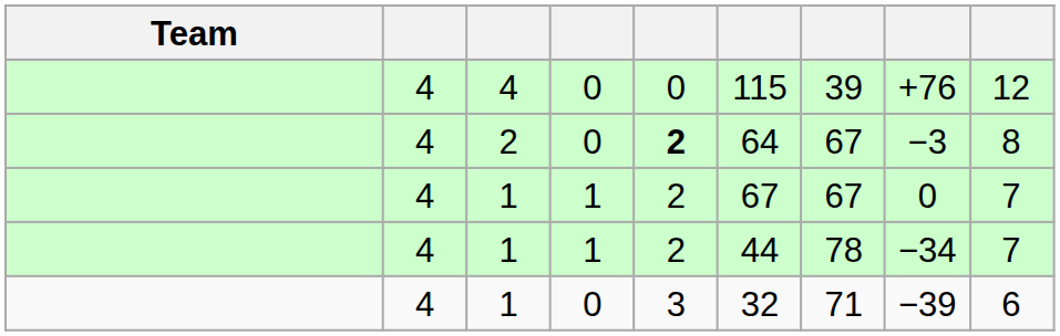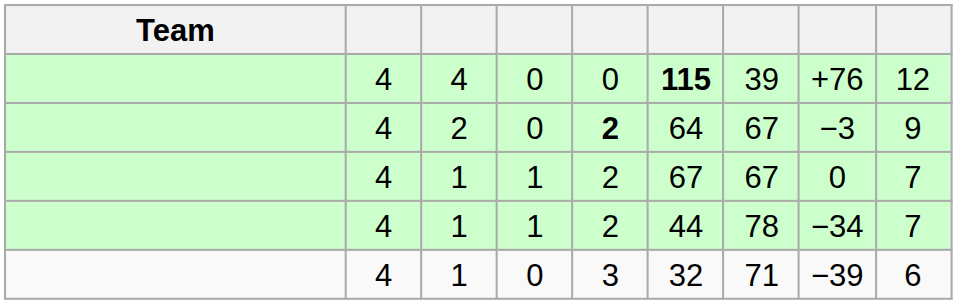row 2 | column 6: normal -> bold
row 3 | column 9: 8 -> 9
